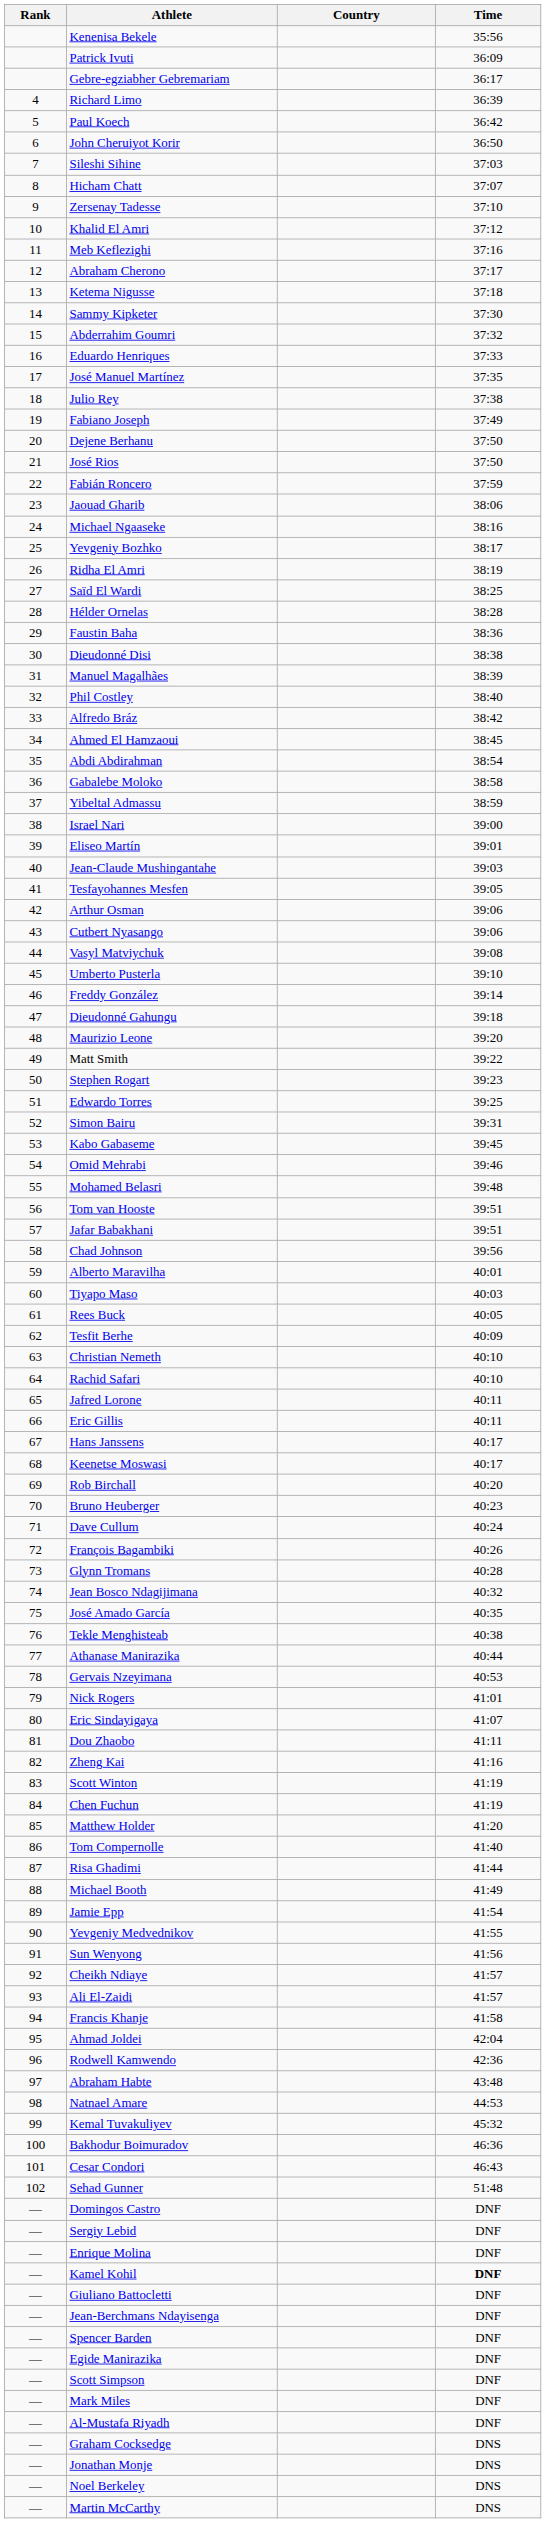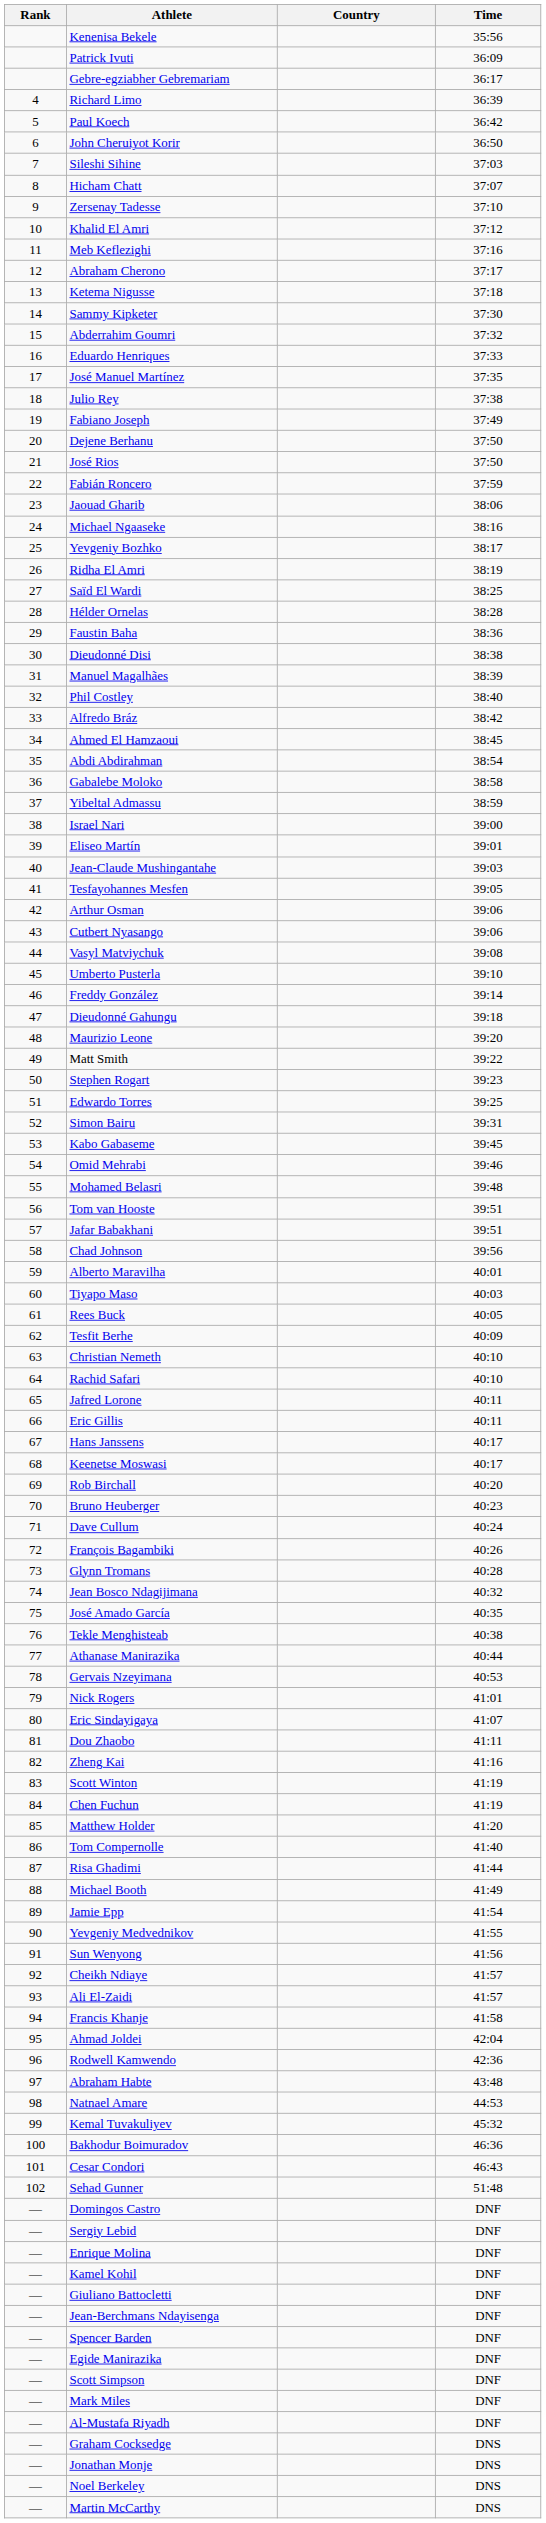Kamel Kohil | Time: bold -> normal
